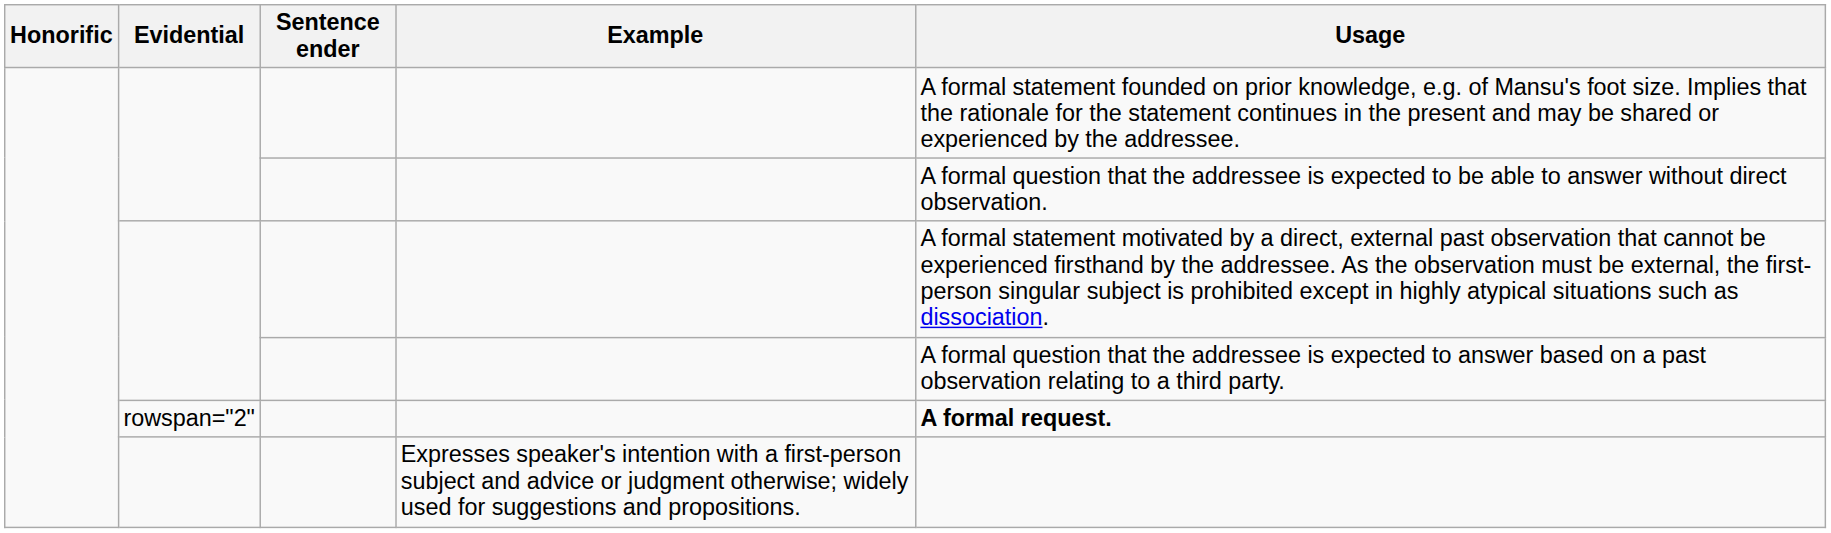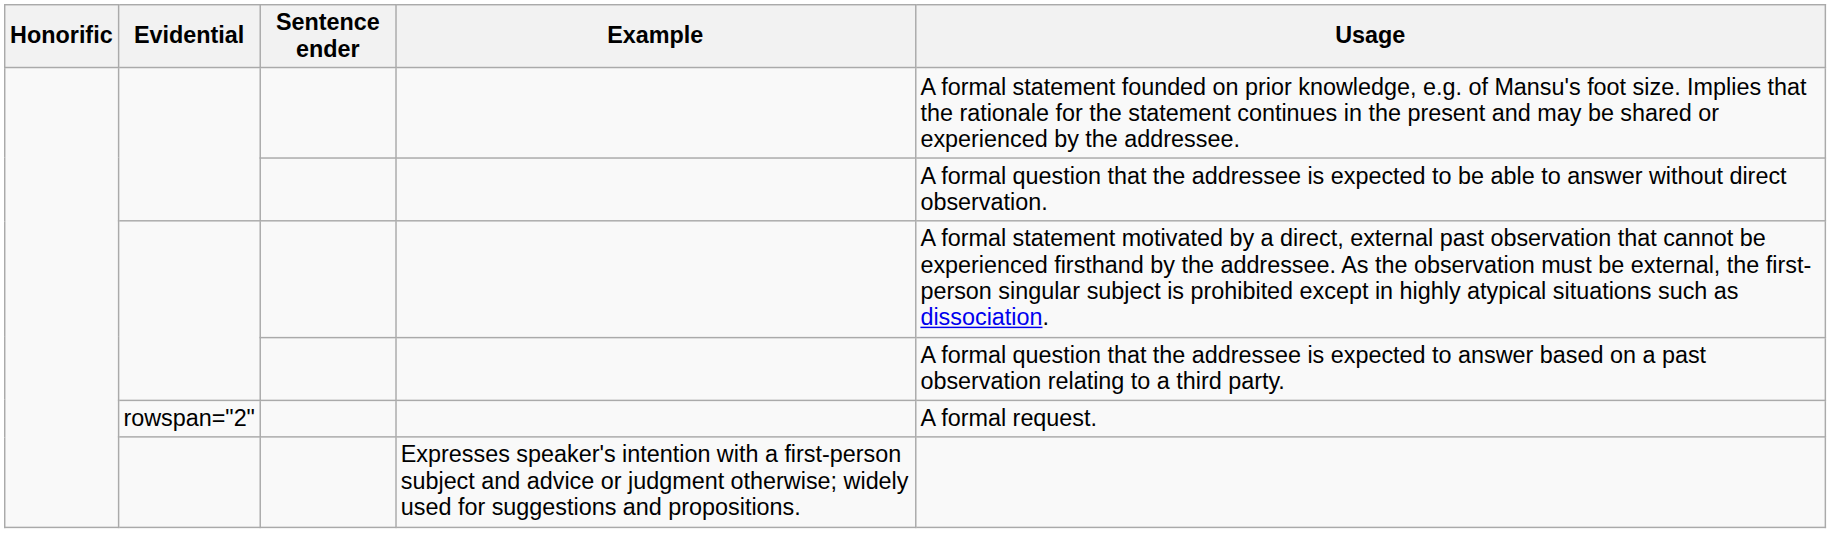rowspan="2" | Usage: bold -> normal
